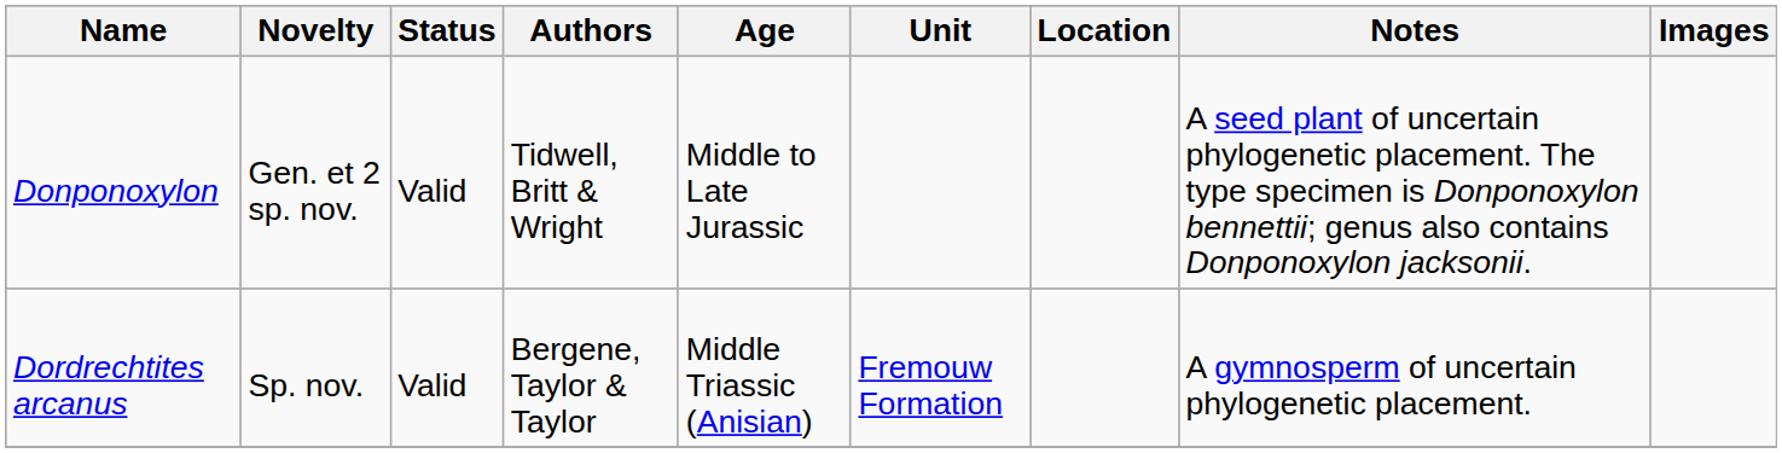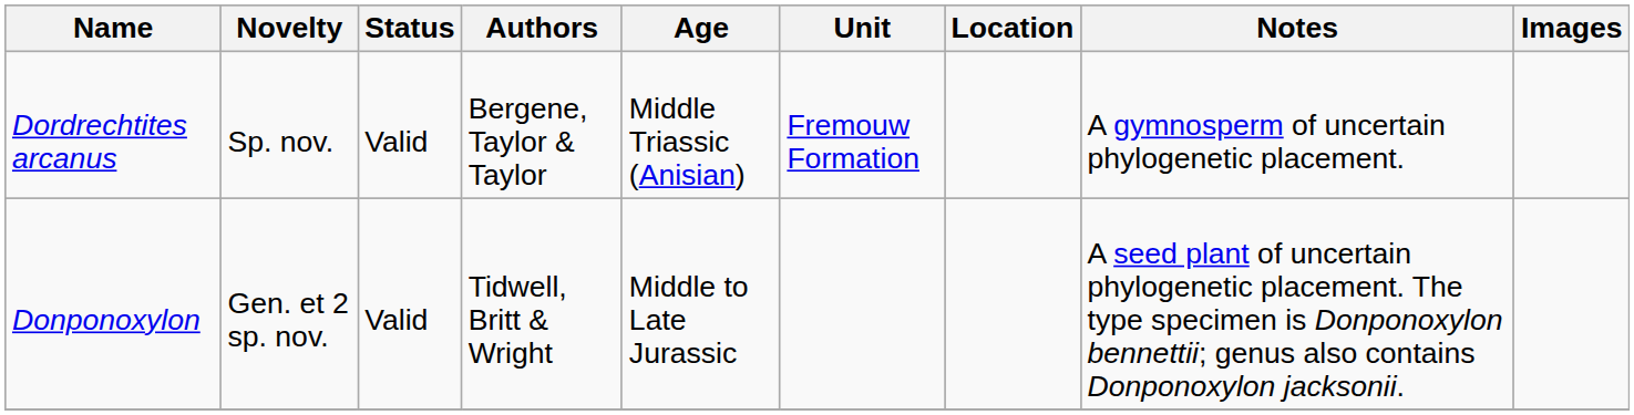rows swapped: Donponoxylon <-> Dordrechtites arcanus
